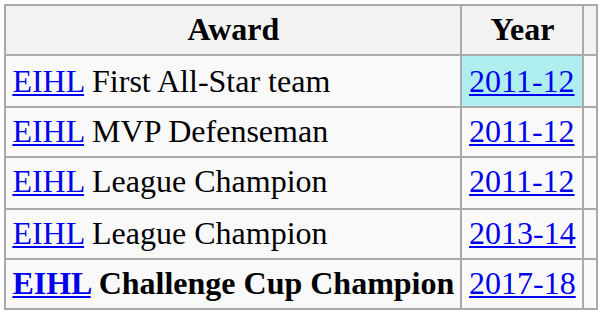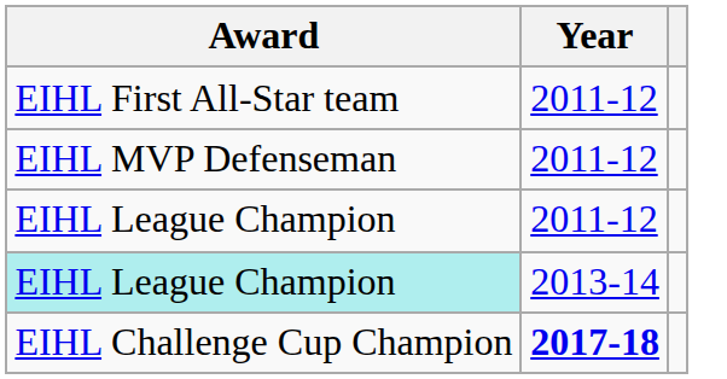EIHL First All-Star team | Year: paleturquoise background -> no background
EIHL League Champion / 2013-14 | Award: no background -> paleturquoise background
EIHL Challenge Cup Champion | Award: bold -> normal
EIHL Challenge Cup Champion | Year: normal -> bold
